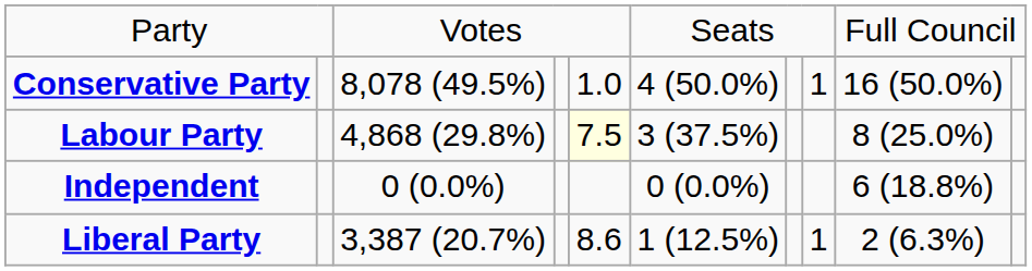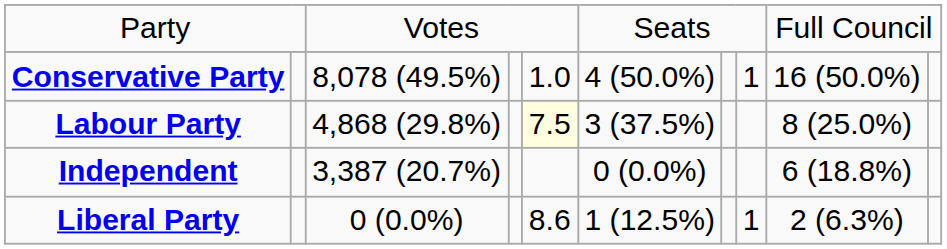Independent | column 3: 0 (0.0%) -> 3,387 (20.7%)
Liberal Party | column 3: 3,387 (20.7%) -> 0 (0.0%)
